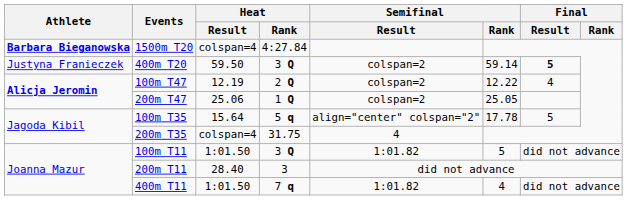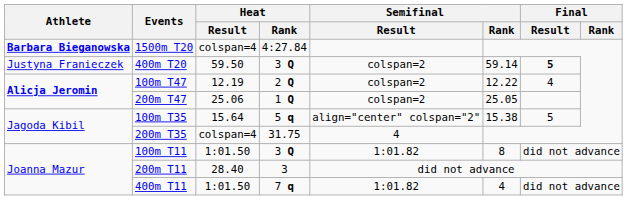100m T35 | Semifinal / Rank: 17.78 -> 15.38
100m T11 | Semifinal / Rank: 5 -> 8
